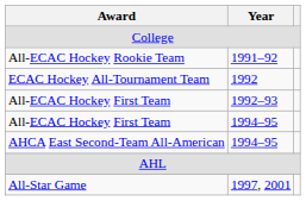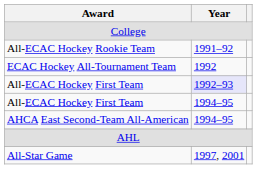All-ECAC Hockey First Team / 1992–93 | Year: no background -> lavender background
